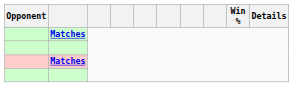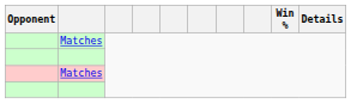row 2 | column 2: bold -> normal
row 4 | column 2: bold -> normal
